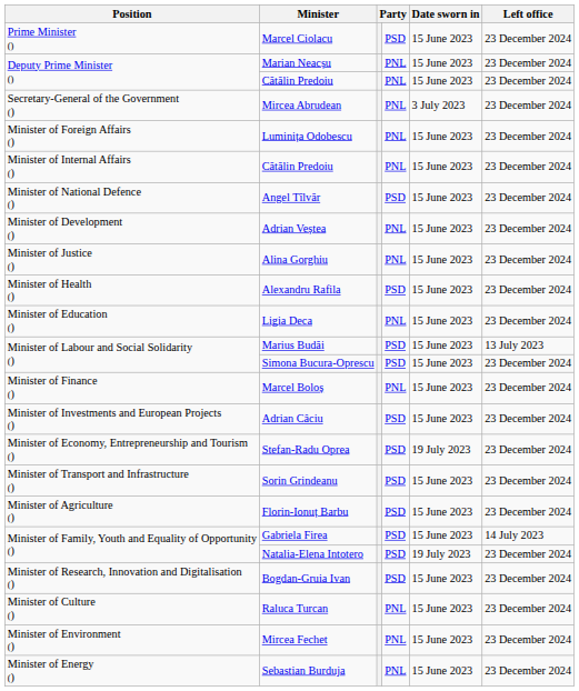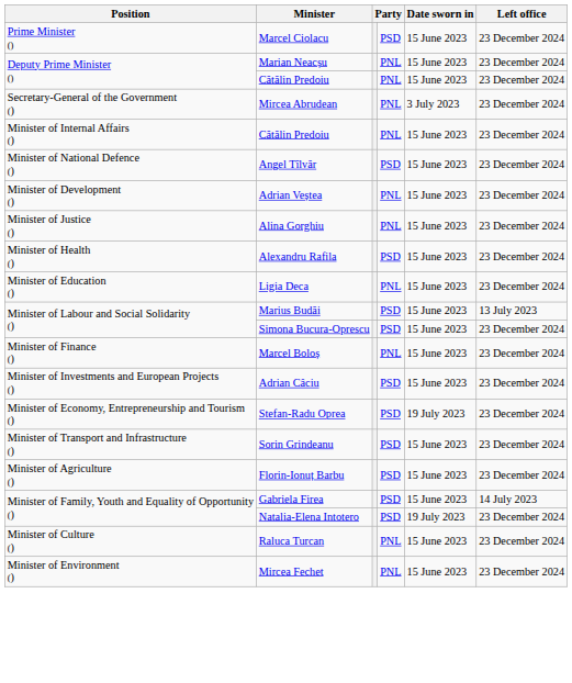- row: Minister of Foreign Affairs () | Luminița Odobescu | PNL | 15 June 2023 | 23 December 2024
- row: Minister of Research, Innovation and Digitalisation () | Bogdan-Gruia Ivan | PSD | 15 June 2023 | 23 December 2024
- row: Minister of Energy () | Sebastian Burduja | PNL | 15 June 2023 | 23 December 2024
